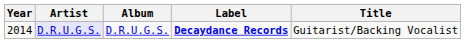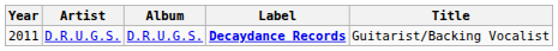row 2 | Year: 2014 -> 2011
row 2 | Artist: lavender background -> no background
